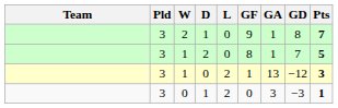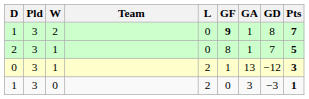columns swapped: Team <-> D
row 2 | GF: normal -> bold
